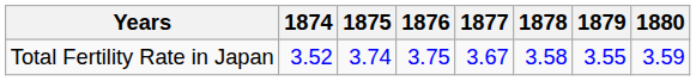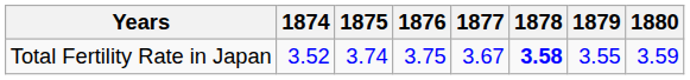row 2 | 1878: normal -> bold
